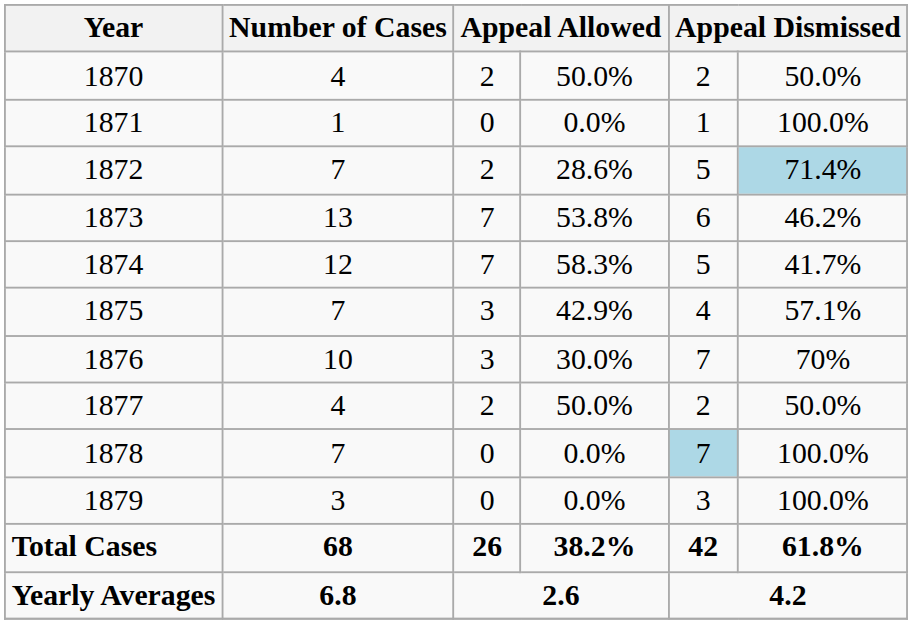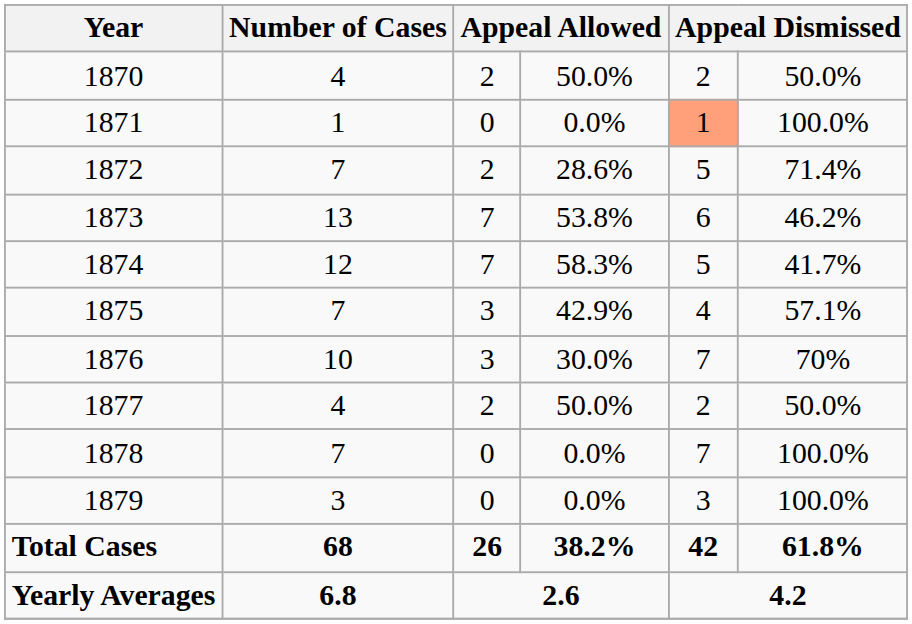1871 | column 5: no background -> lightsalmon background
1872 | column 6: lightblue background -> no background
1878 | column 5: lightblue background -> no background
